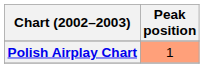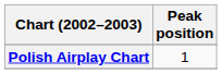Polish Airplay Chart | Peak position: lightsalmon background -> no background
